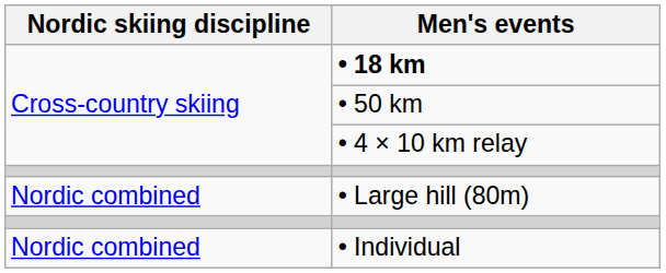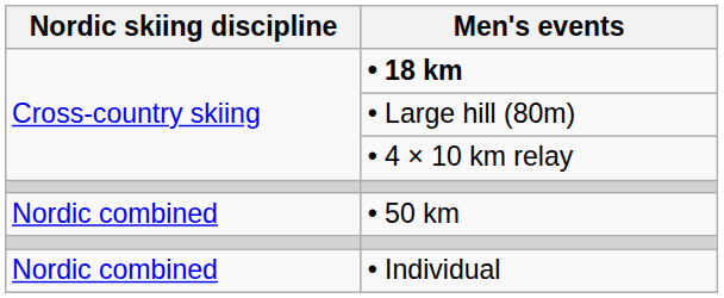row 3 | Men's events: • 50 km -> • Large hill (80m)
row 6 | Men's events: • Large hill (80m) -> • 50 km
